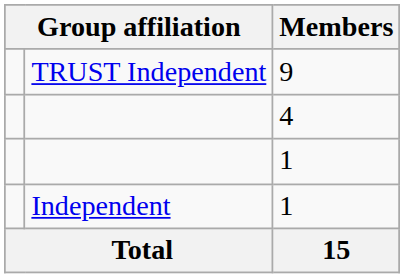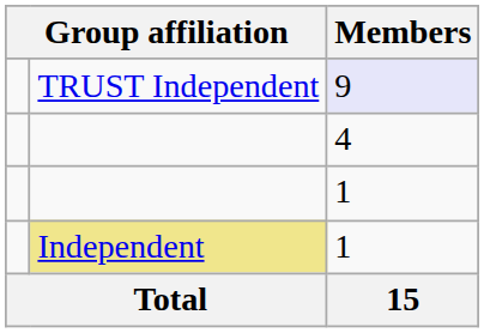TRUST Independent | Members: no background -> lavender background
Independent | column 2: no background -> khaki background
